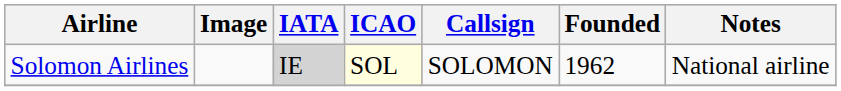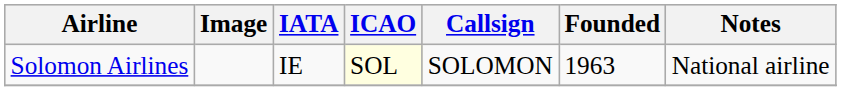Solomon Airlines | IATA: lightgrey background -> no background
Solomon Airlines | Founded: 1962 -> 1963
